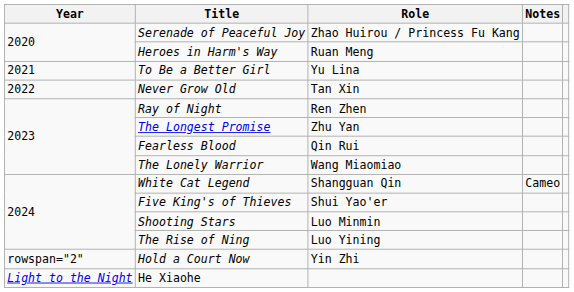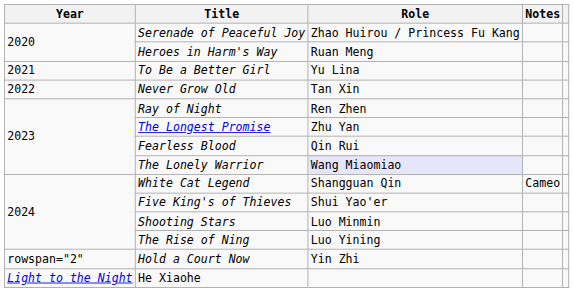The Lonely Warrior | Role: no background -> lavender background
